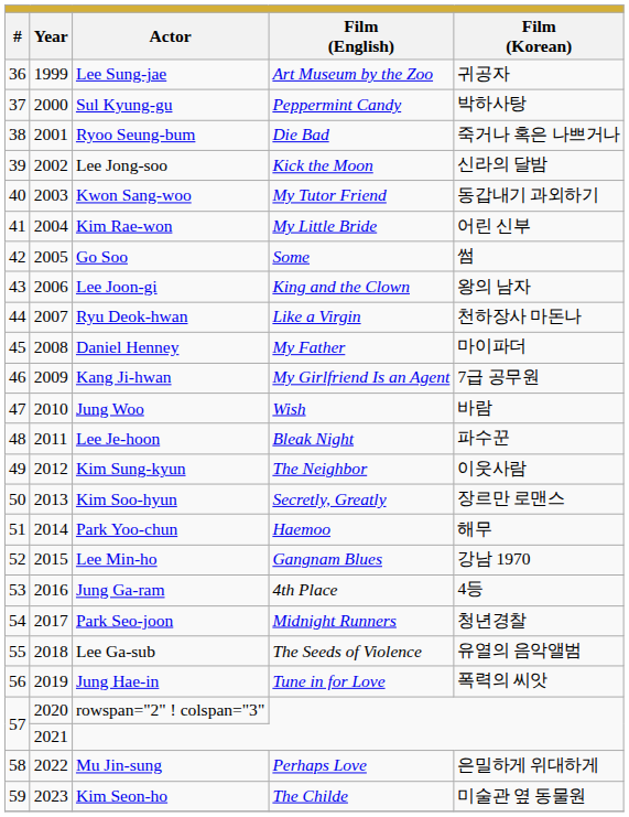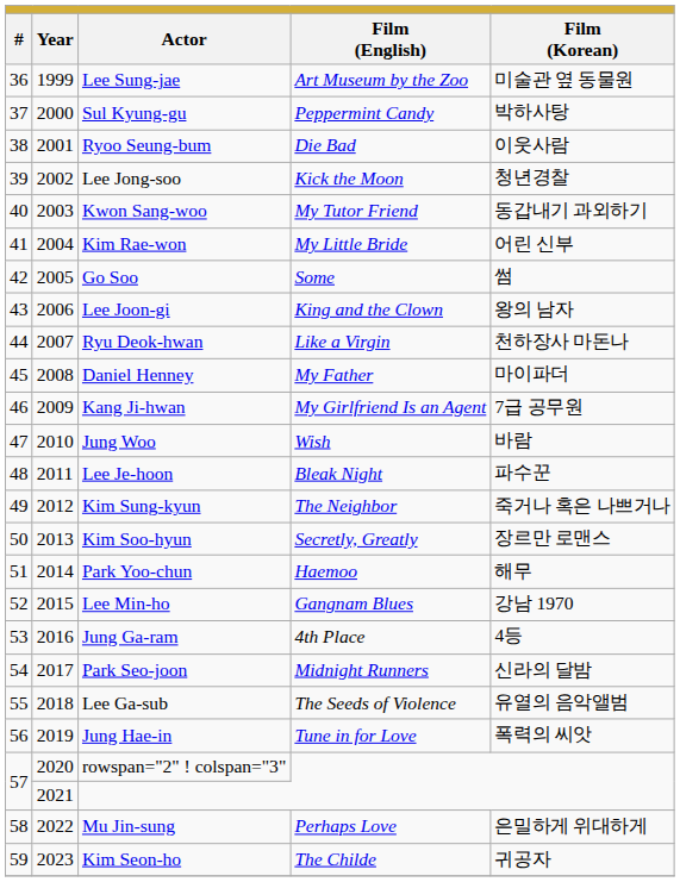Lee Sung-jae | Film (Korean): 귀공자 -> 미술관 옆 동물원
Ryoo Seung-bum | Film (Korean): 죽거나 혹은 나쁘거나 -> 이웃사람
Lee Jong-soo | Film (Korean): 신라의 달밤 -> 청년경찰
Kim Sung-kyun | Film (Korean): 이웃사람 -> 죽거나 혹은 나쁘거나
Park Seo-joon | Film (Korean): 청년경찰 -> 신라의 달밤
Kim Seon-ho | Film (Korean): 미술관 옆 동물원 -> 귀공자
